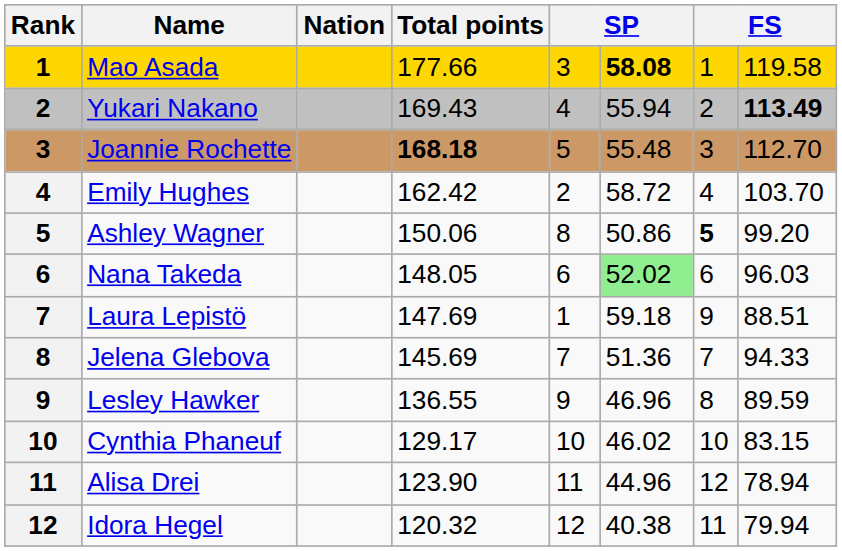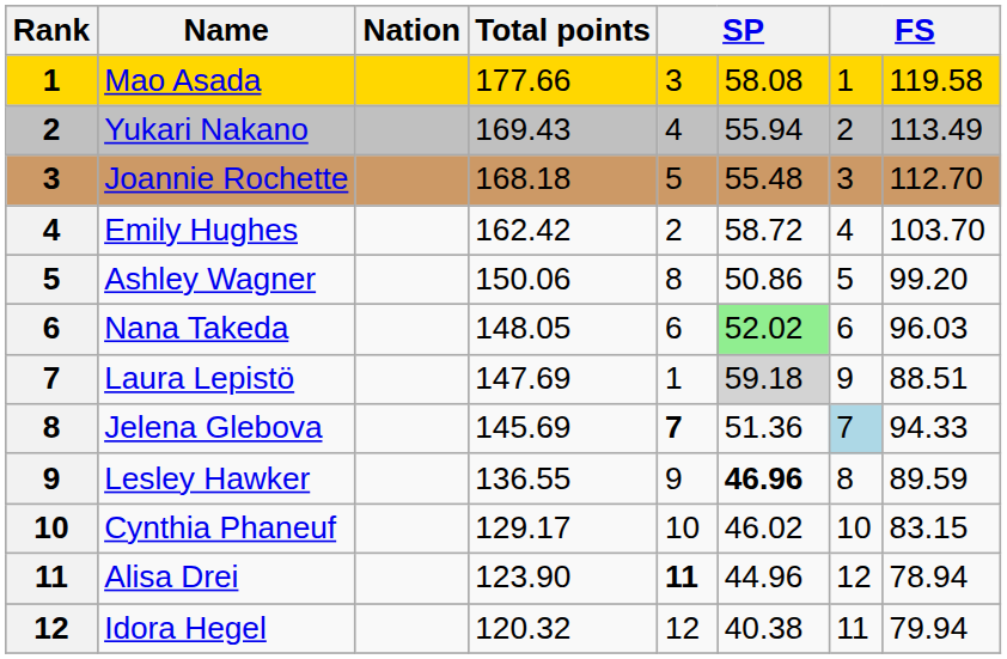Mao Asada | column 6: bold -> normal
Yukari Nakano | column 8: bold -> normal
Joannie Rochette | Total points: bold -> normal
Ashley Wagner | column 7: bold -> normal
Laura Lepistö | column 6: no background -> lightgrey background
Jelena Glebova | column 5: normal -> bold
Jelena Glebova | column 7: no background -> lightblue background
Lesley Hawker | column 6: normal -> bold
Alisa Drei | column 5: normal -> bold
